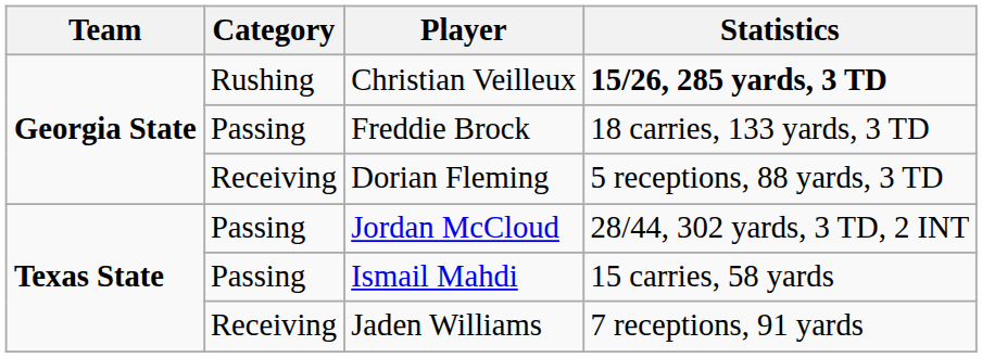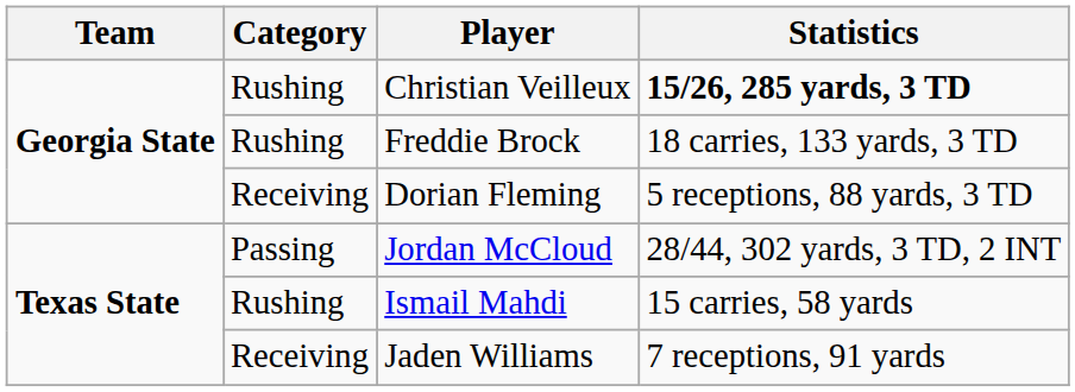Freddie Brock | Category: Passing -> Rushing
Ismail Mahdi | Category: Passing -> Rushing
